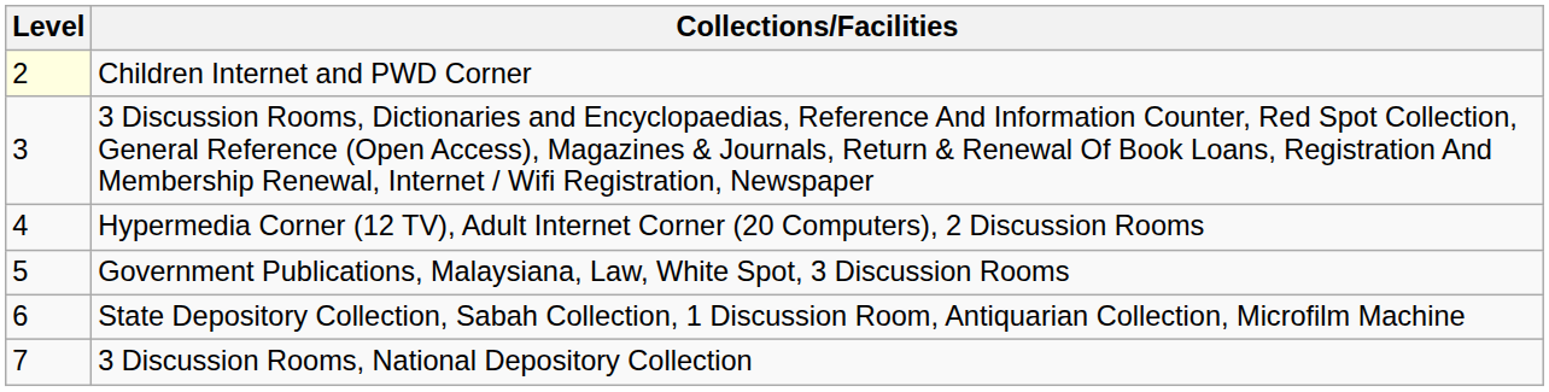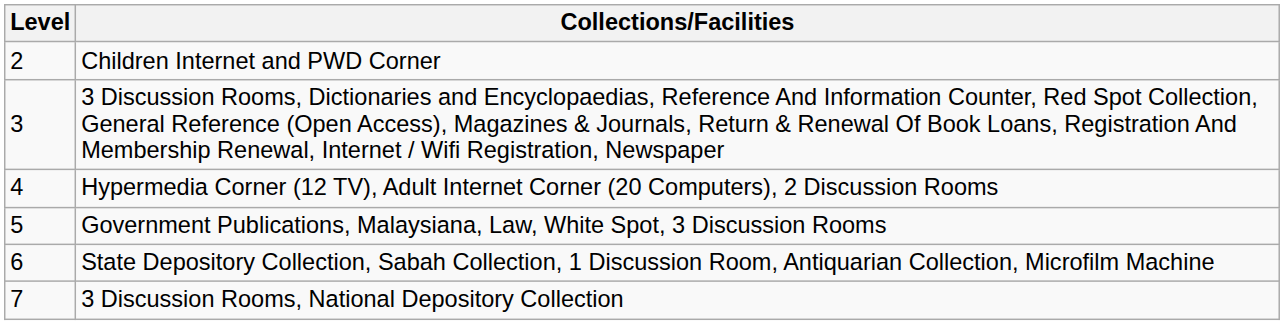Children Internet and PWD Corner | Level: lightyellow background -> no background
